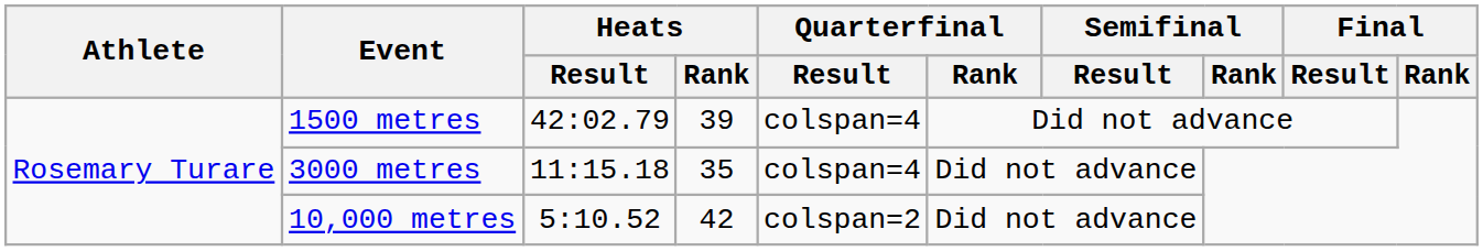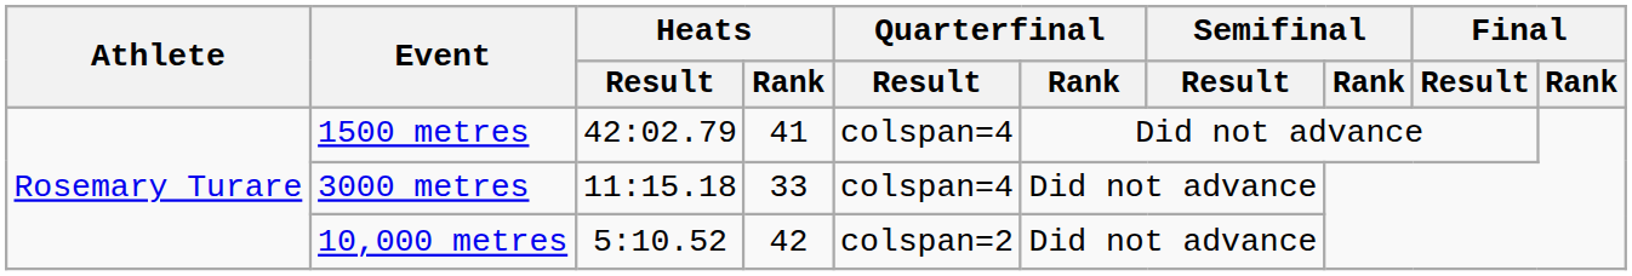1500 metres | Heats / Rank: 39 -> 41
3000 metres | Heats / Rank: 35 -> 33
